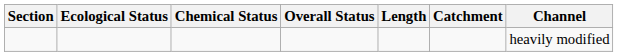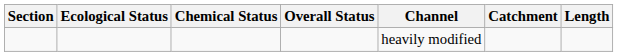columns swapped: Length <-> Channel
